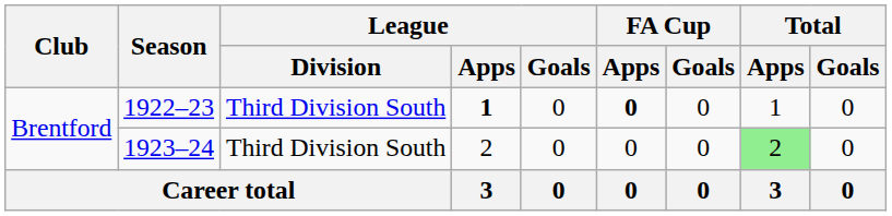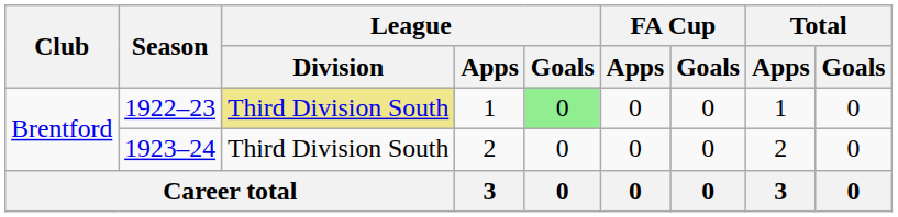1922–23 | League / Division: no background -> khaki background
1922–23 | League / Apps: bold -> normal
1922–23 | League / Goals: no background -> lightgreen background
1922–23 | FA Cup / Apps: bold -> normal
1923–24 | Total / Apps: lightgreen background -> no background
